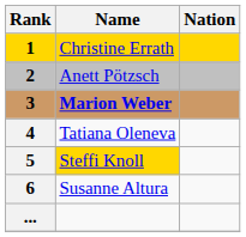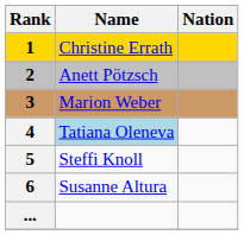Marion Weber | Name: bold -> normal
Tatiana Oleneva | Name: no background -> lightblue background
Steffi Knoll | Name: gold background -> no background
